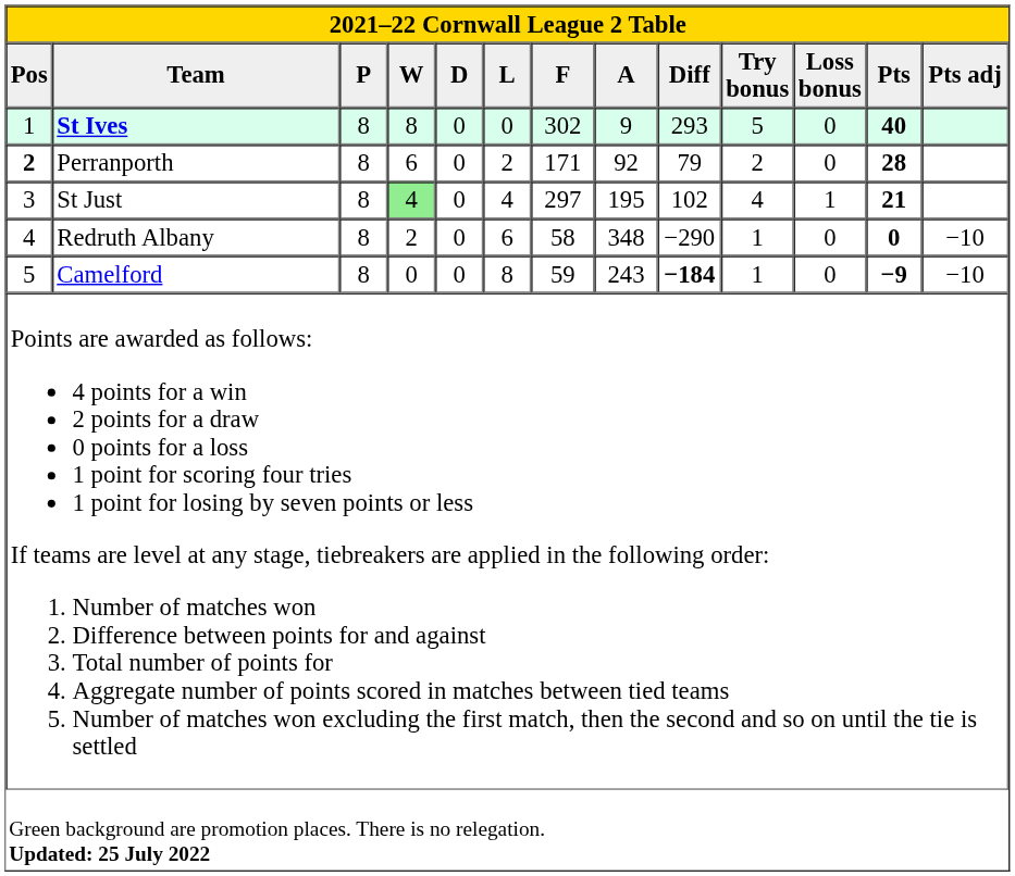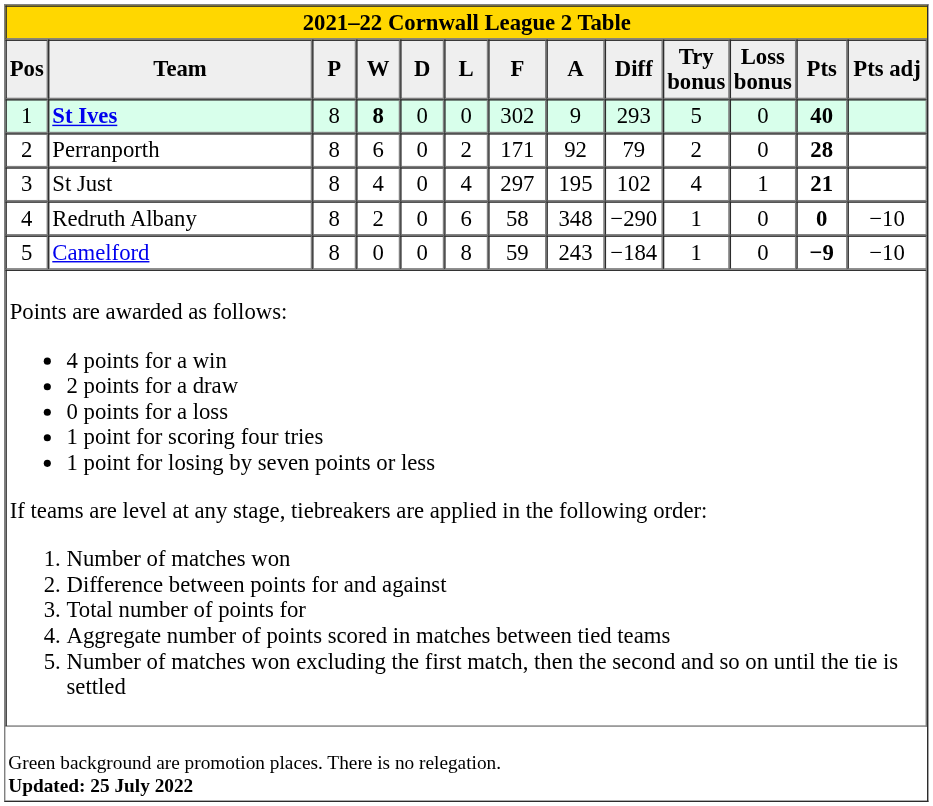St Ives | 2021–22 Cornwall League 2 Table / W: normal -> bold
Perranporth | 2021–22 Cornwall League 2 Table / Pos: bold -> normal
St Just | 2021–22 Cornwall League 2 Table / W: lightgreen background -> no background
Camelford | 2021–22 Cornwall League 2 Table / Diff: bold -> normal
